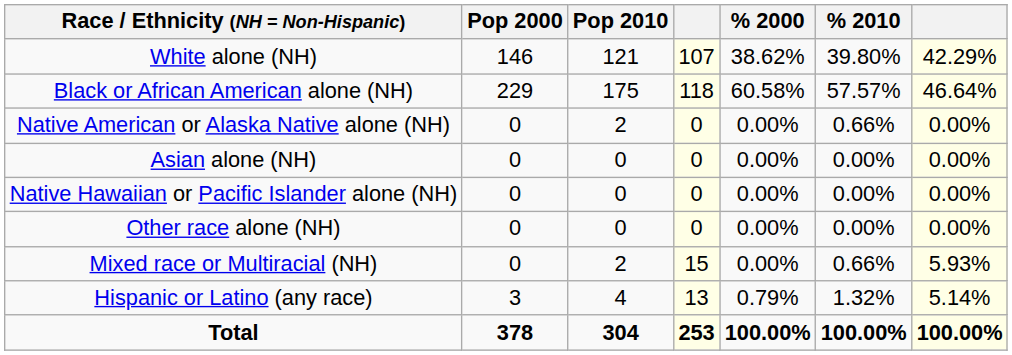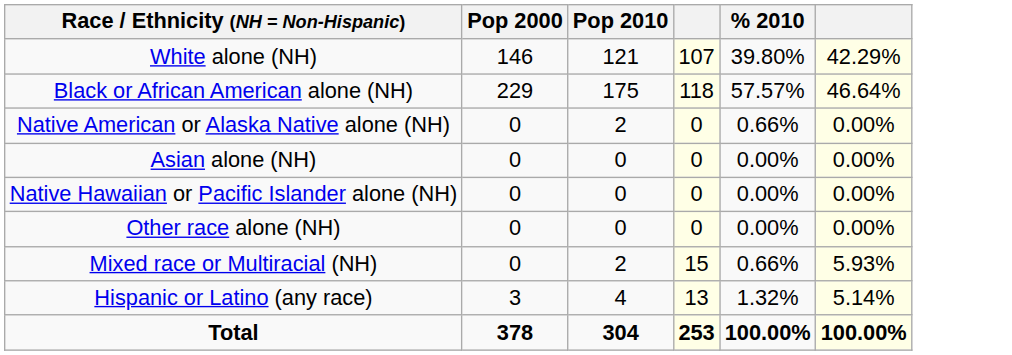- column: % 2000 | 38.62% | 60.58% | 0.00% | 0.00% | 0.00% | 0.00% | 0.00% | 0.79% | 100.00%
